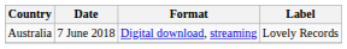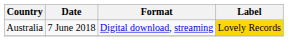Australia | Label: no background -> gold background
